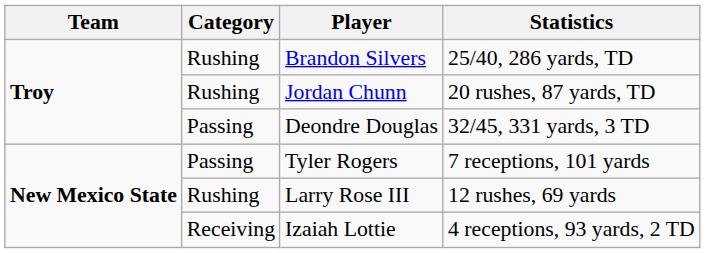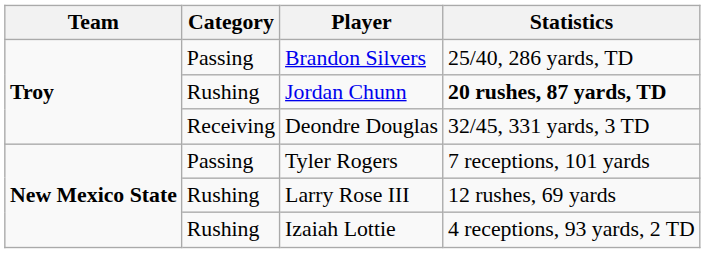Brandon Silvers | Category: Rushing -> Passing
Jordan Chunn | Statistics: normal -> bold
Deondre Douglas | Category: Passing -> Receiving
Izaiah Lottie | Category: Receiving -> Rushing
